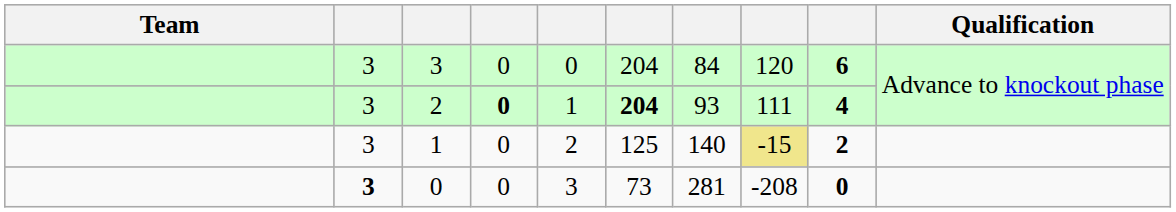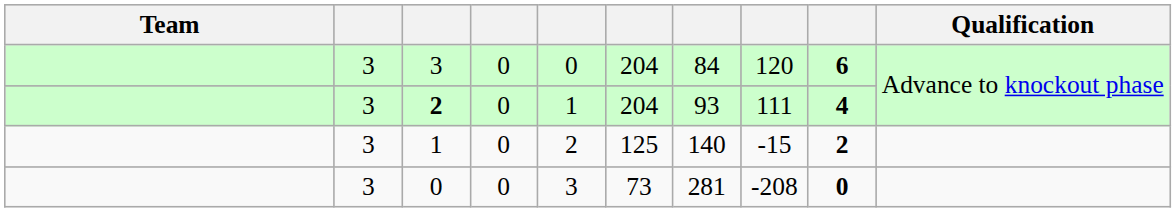row 3 | column 3: normal -> bold
row 3 | column 4: bold -> normal
row 3 | column 6: bold -> normal
row 4 | column 8: khaki background -> no background
row 5 | column 2: bold -> normal
